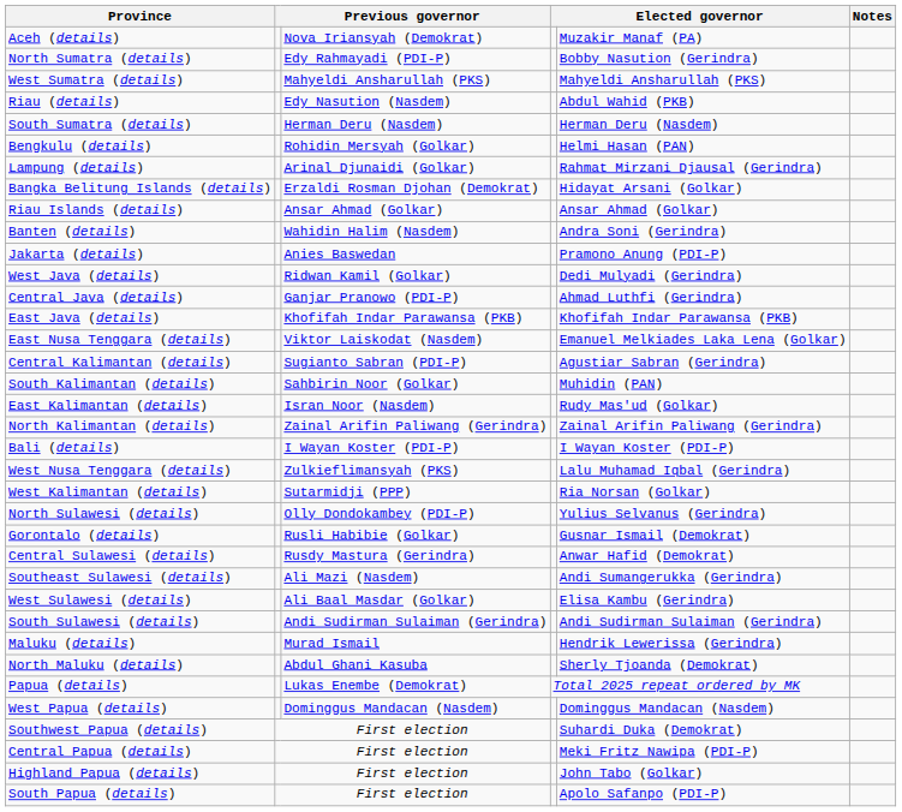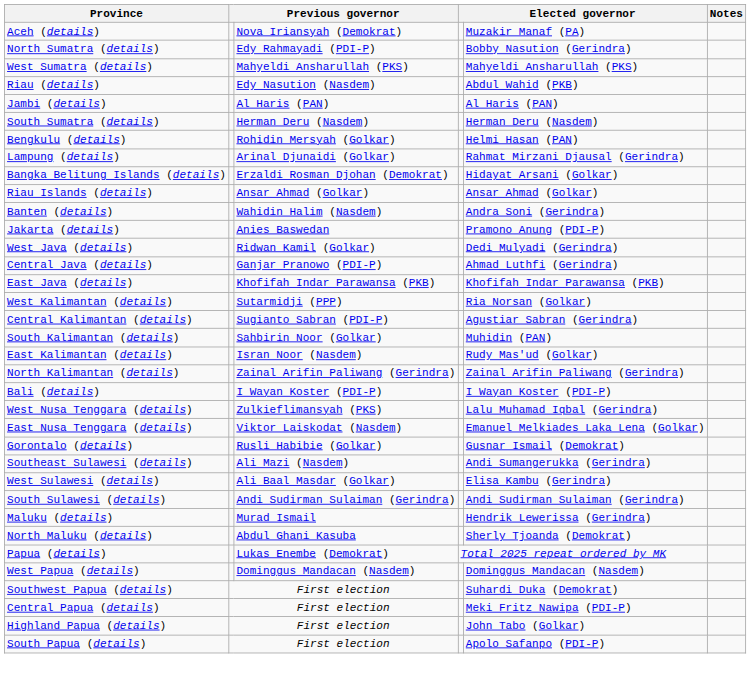+ row: Jambi (details) | Al Haris (PAN) | Al Haris (PAN)
rows swapped: West Kalimantan (details) <-> East Nusa Tenggara (details)
- row: North Sulawesi (details) | Olly Dondokambey (PDI-P) | Yulius Selvanus (Gerindra)
- row: Central Sulawesi (details) | Rusdy Mastura (Gerindra) | Anwar Hafid (Demokrat)
